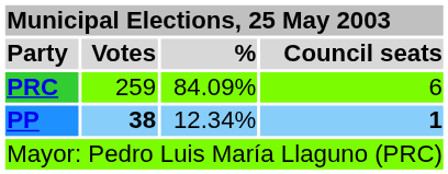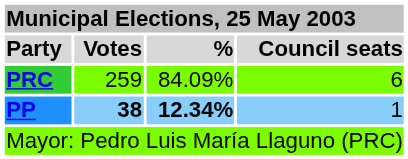PP | column 3: normal -> bold
PP | column 4: bold -> normal
